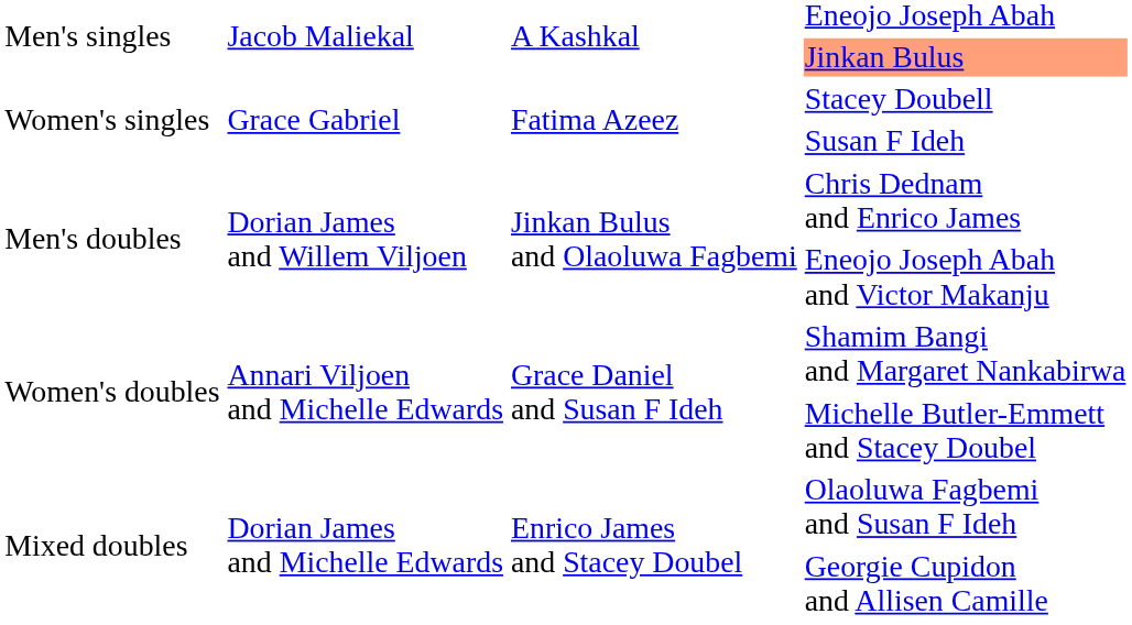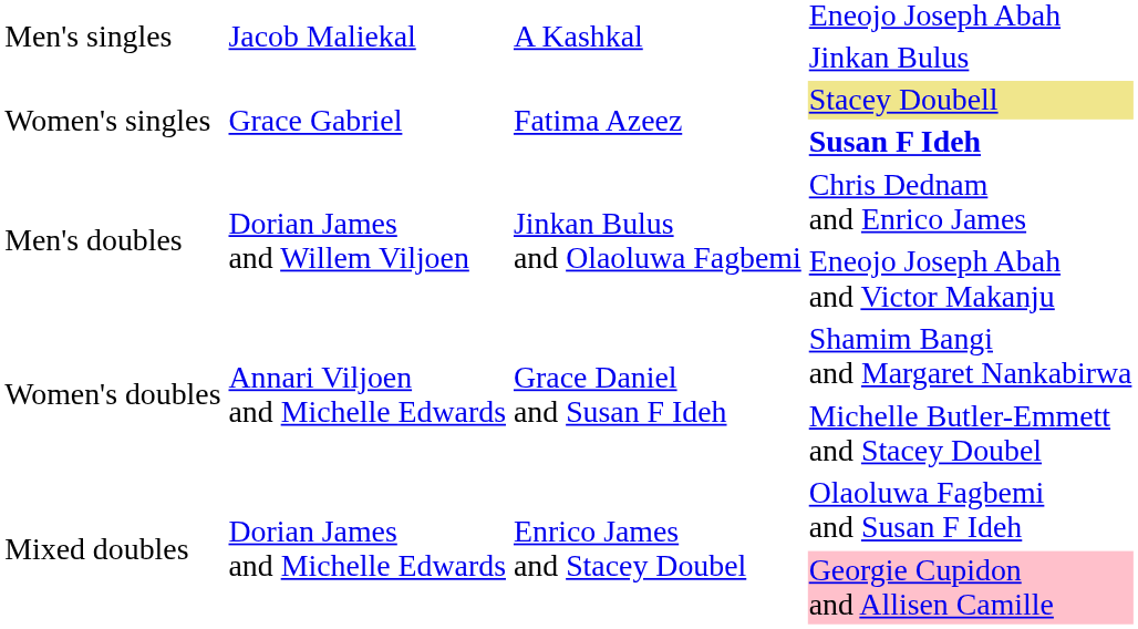Jinkan Bulus | column 4: lightsalmon background -> no background
Stacey Doubell | column 4: no background -> khaki background
Susan F Ideh | column 4: normal -> bold
Georgie Cupidon and Allisen Camille | column 4: no background -> pink background
